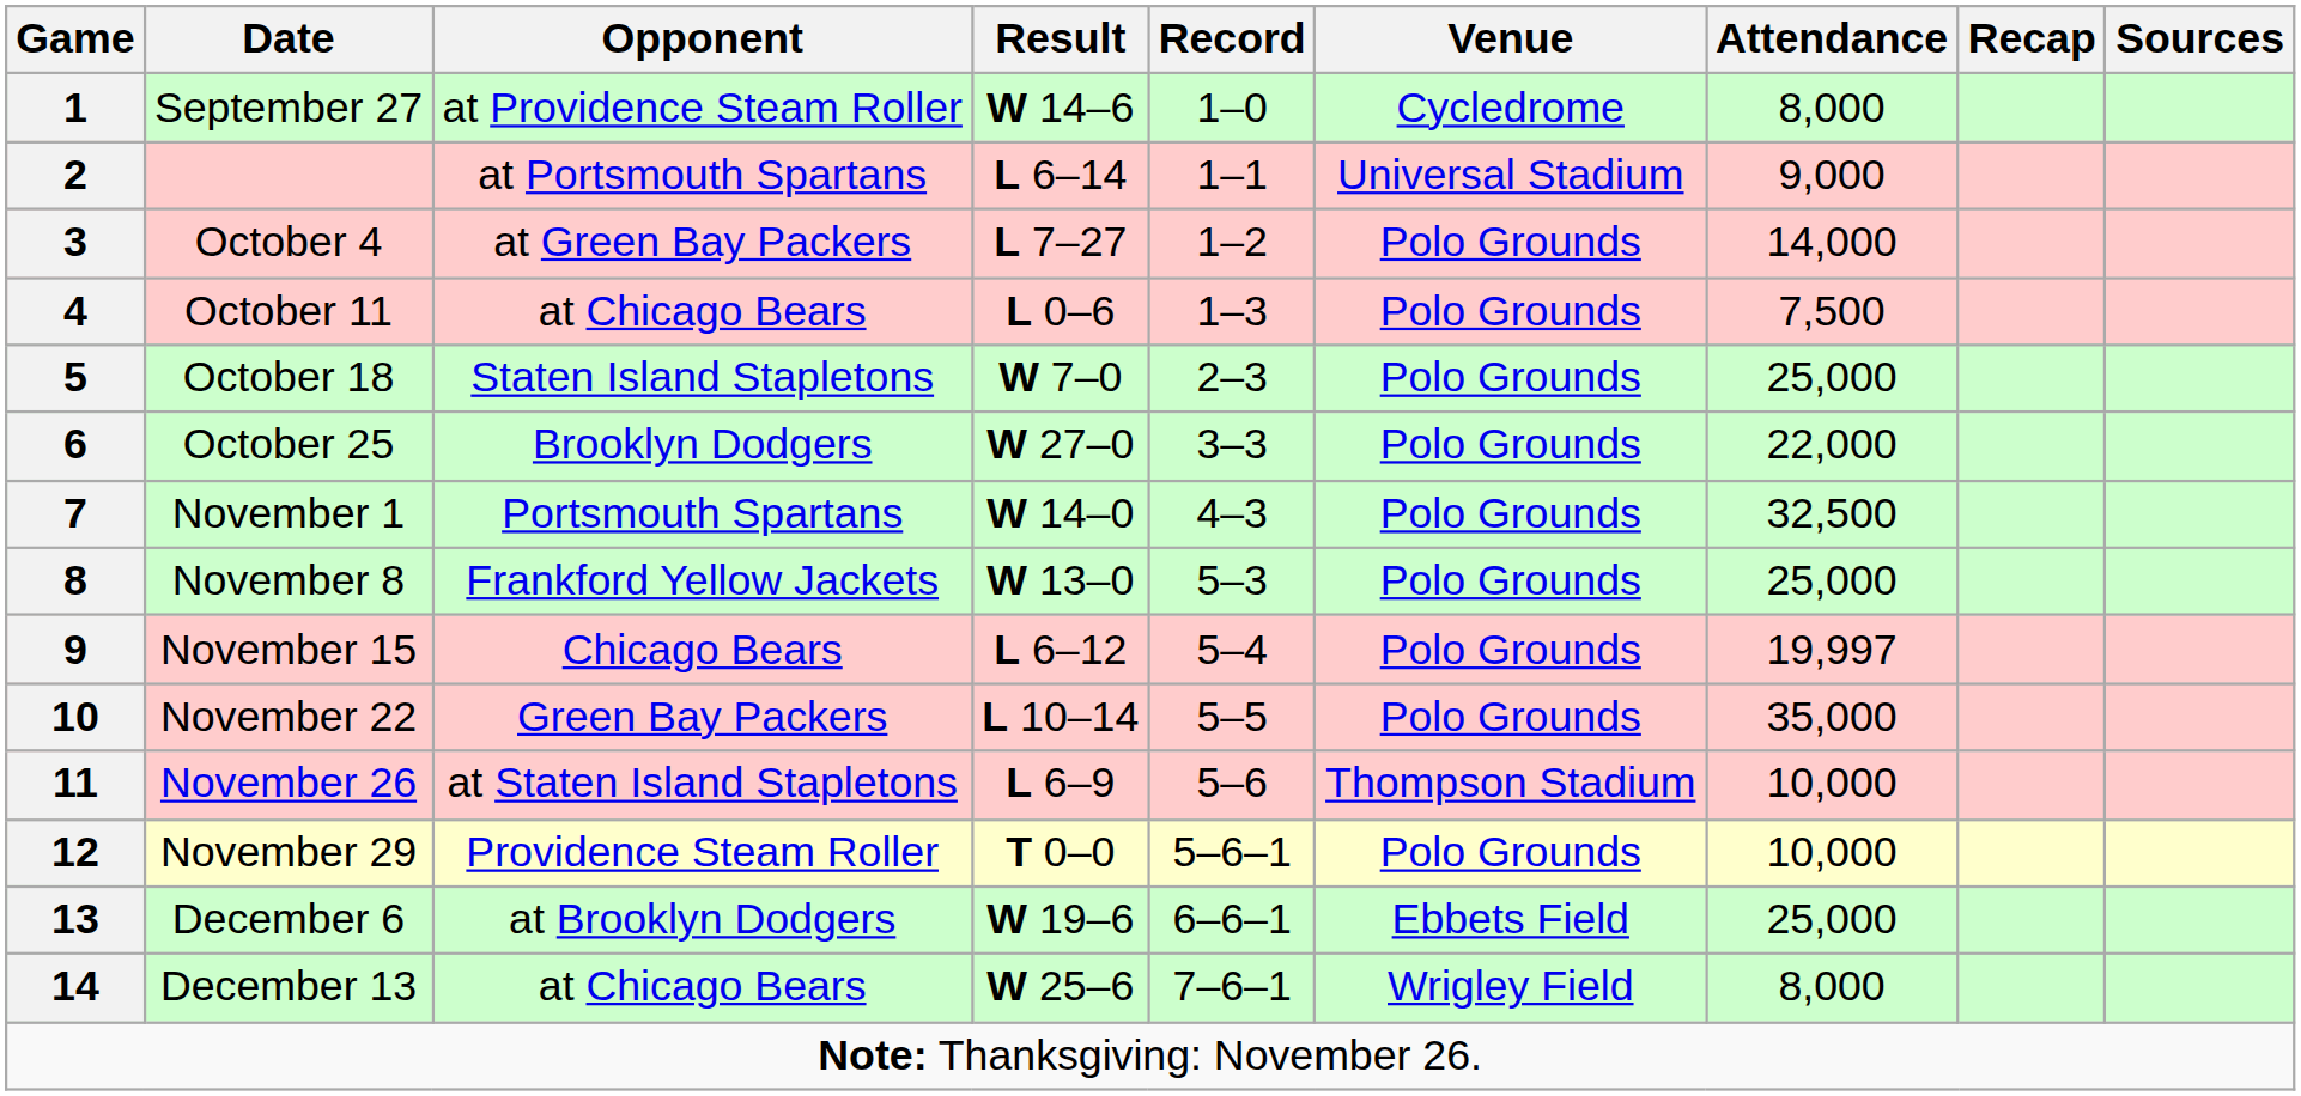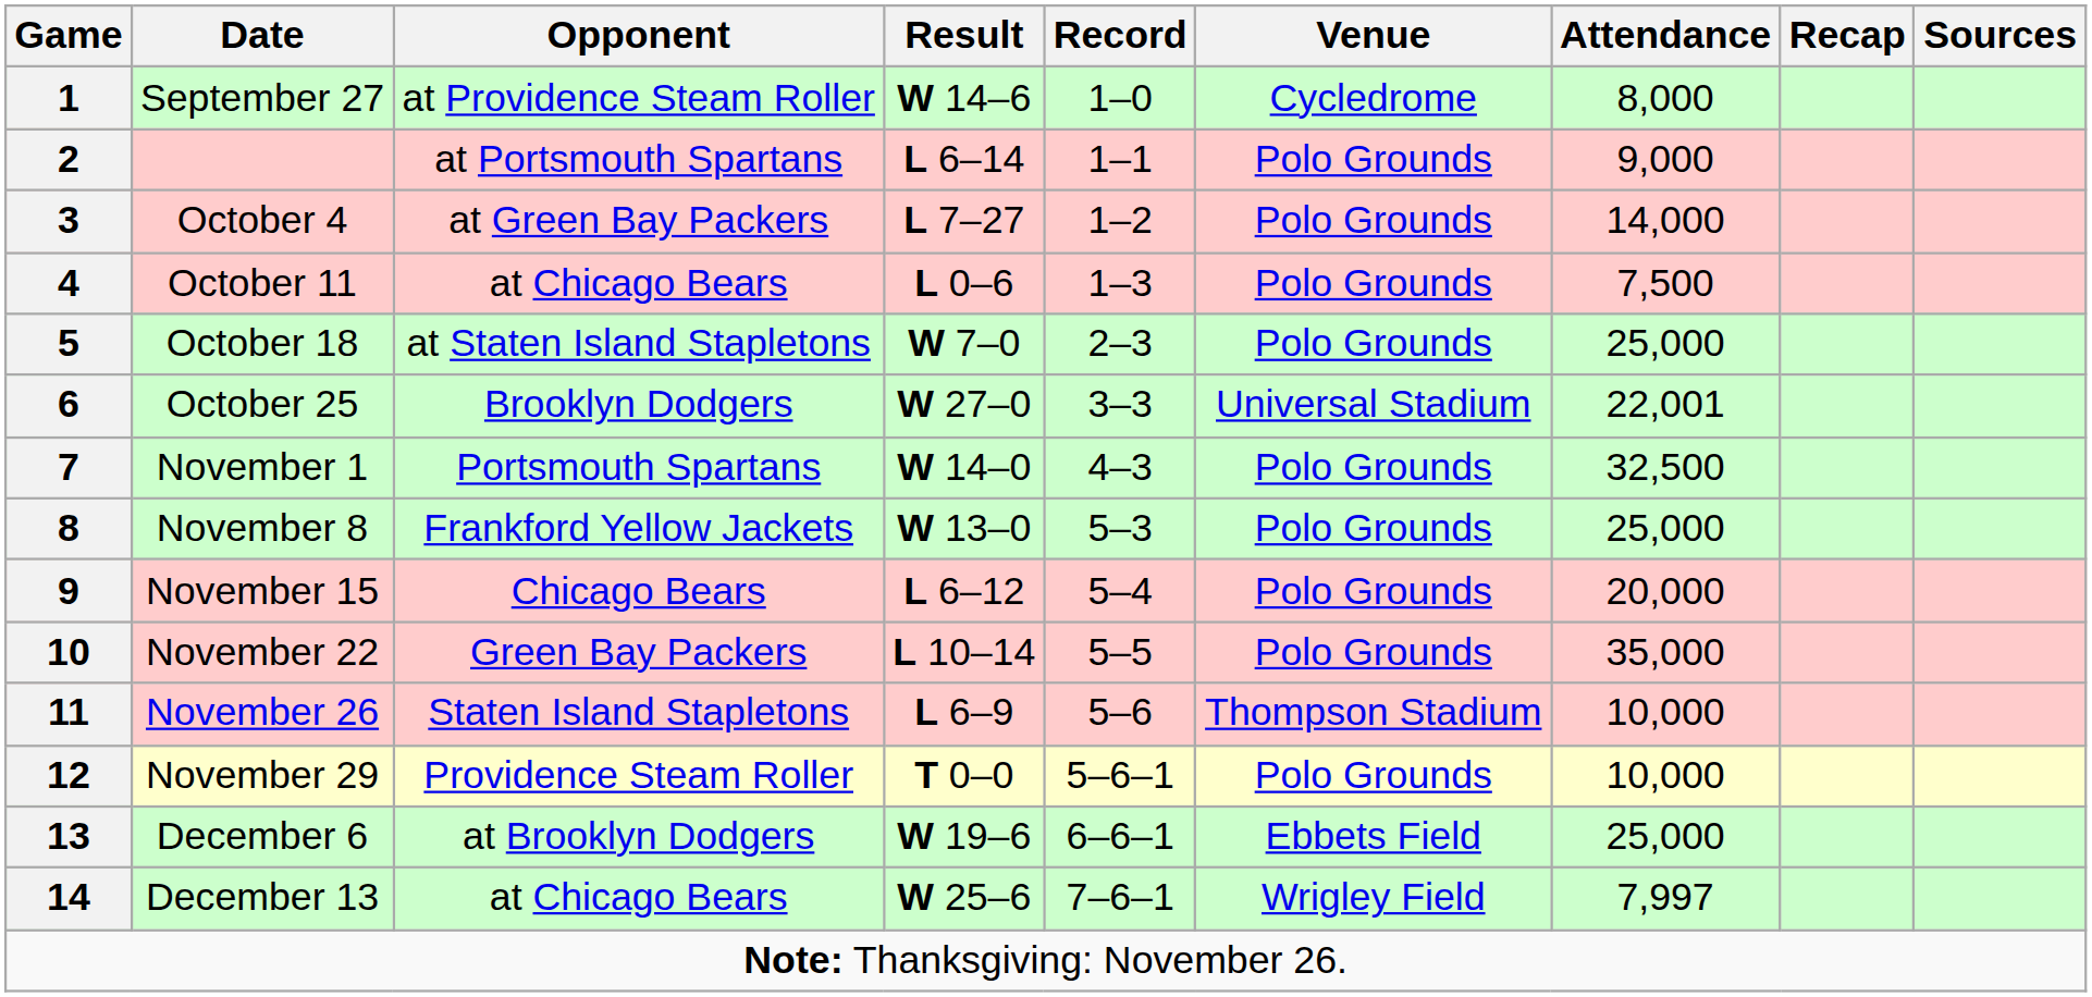2 | Venue: Universal Stadium -> Polo Grounds
5 | Opponent: Staten Island Stapletons -> at Staten Island Stapletons
6 | Venue: Polo Grounds -> Universal Stadium
6 | Attendance: 22,000 -> 22,001
9 | Attendance: 19,997 -> 20,000
11 | Opponent: at Staten Island Stapletons -> Staten Island Stapletons
14 | Attendance: 8,000 -> 7,997
